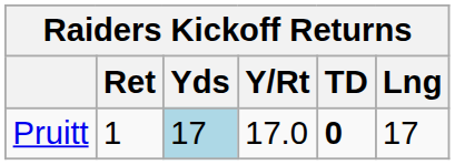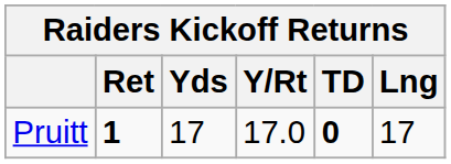Pruitt | Ret: normal -> bold
Pruitt | Yds: lightblue background -> no background
